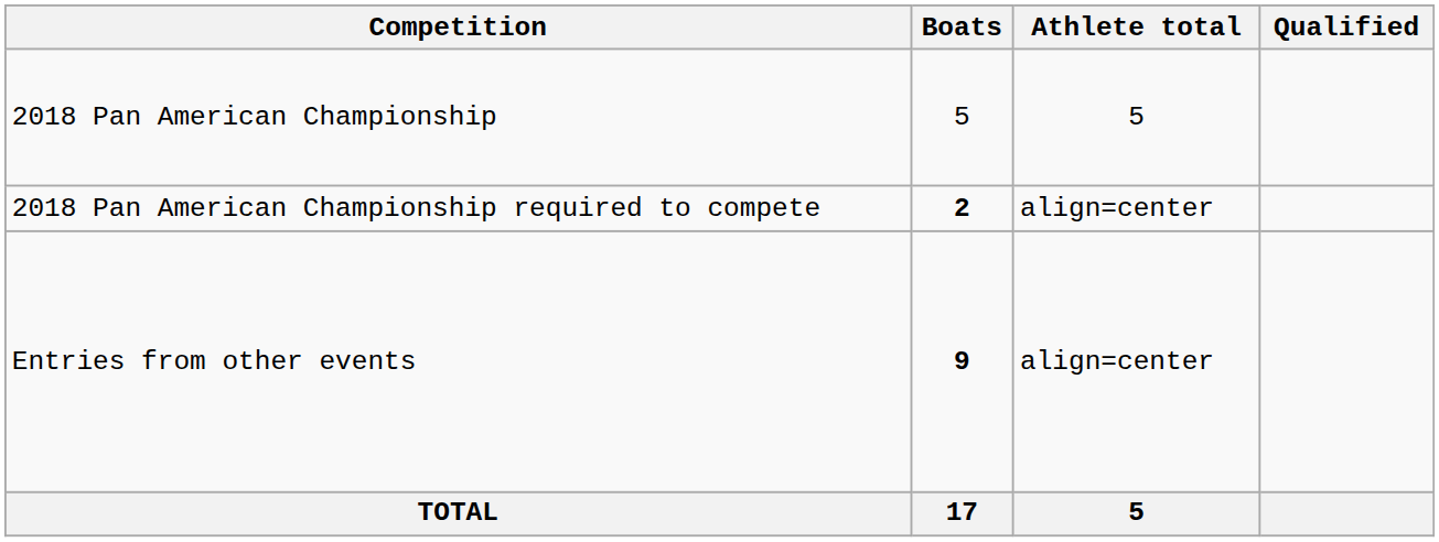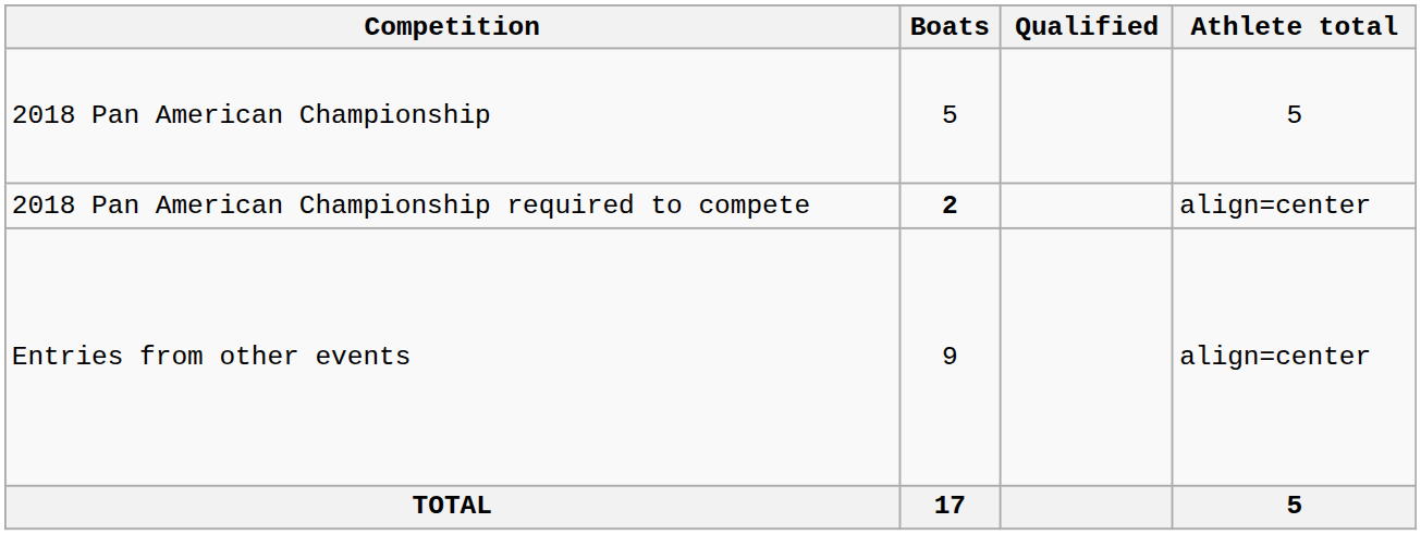columns swapped: Athlete total <-> Qualified
Entries from other events | Boats: bold -> normal
